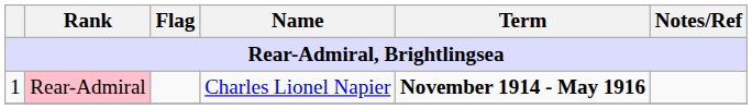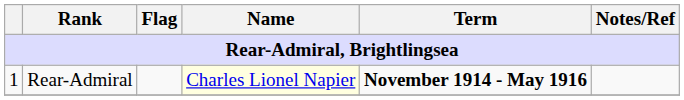1 | Rank: pink background -> no background
1 | Name: no background -> lightyellow background
